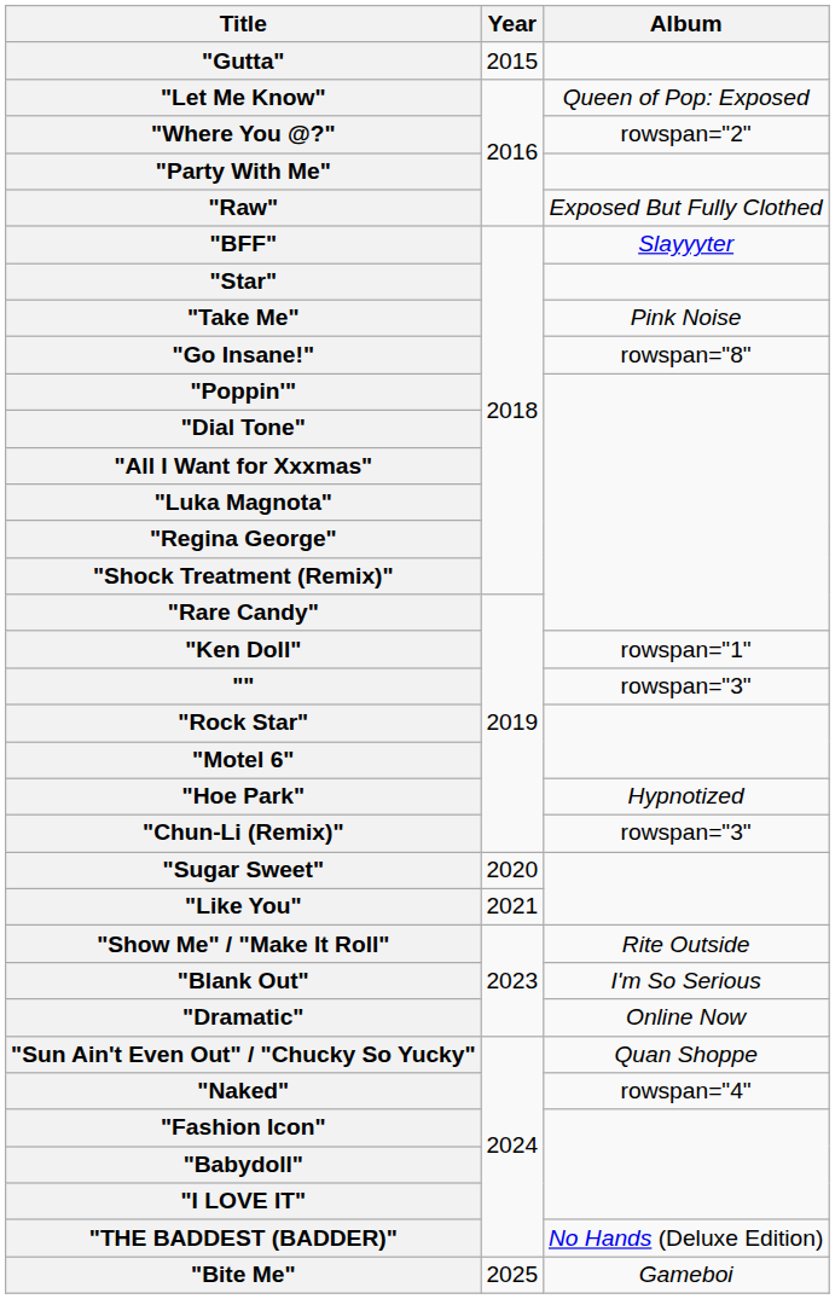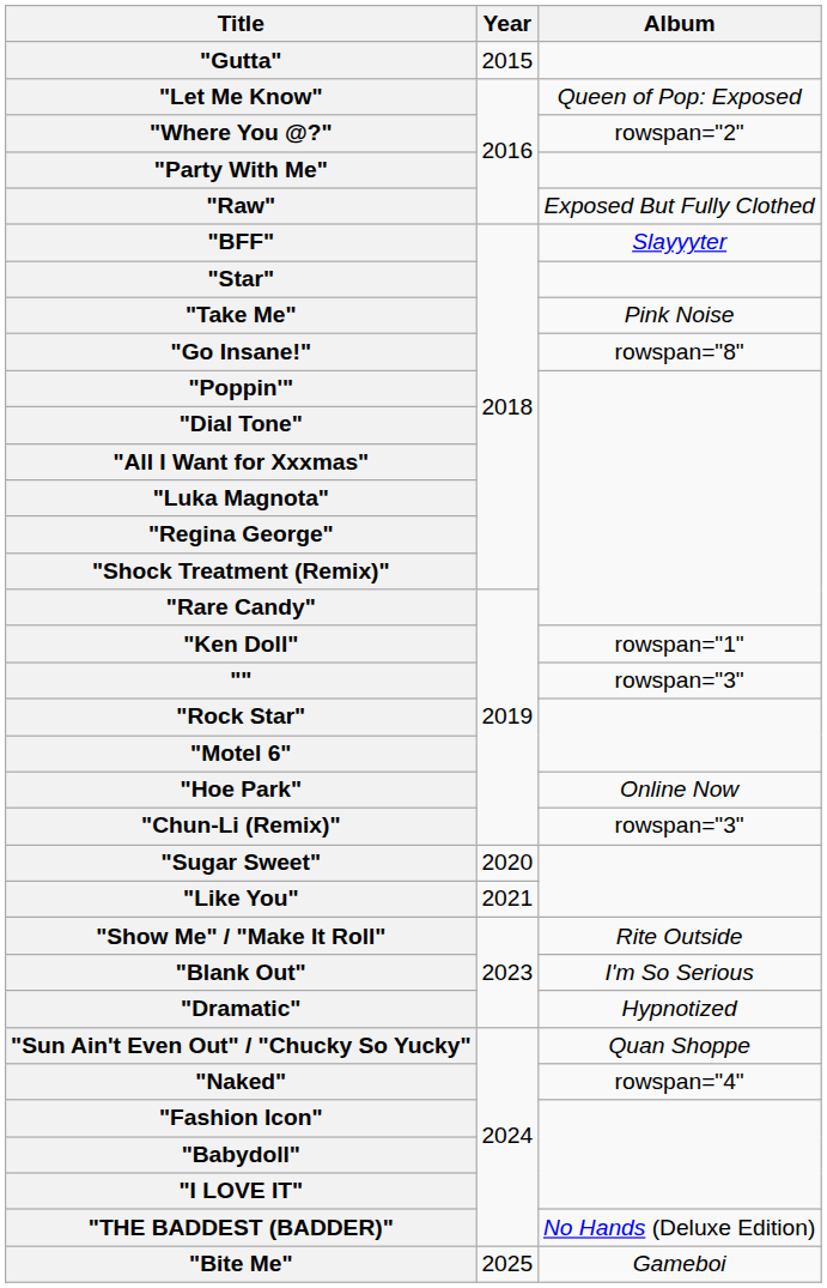"Hoe Park" | Album: Hypnotized -> Online Now
"Dramatic" | Album: Online Now -> Hypnotized
